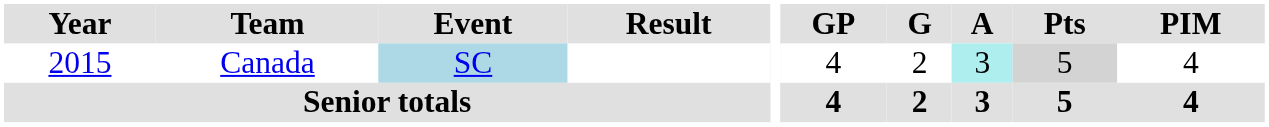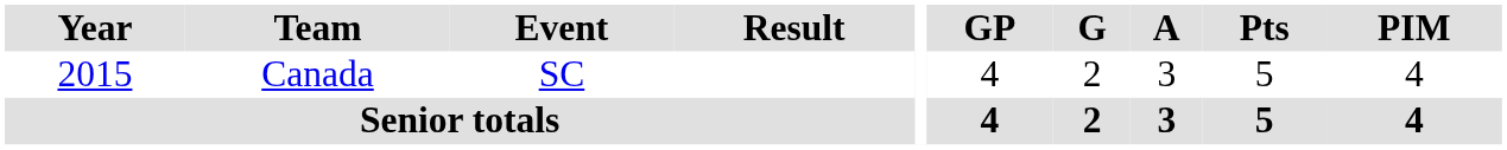Canada | Event: lightblue background -> no background
Canada | A: paleturquoise background -> no background
Canada | Pts: lightgrey background -> no background
